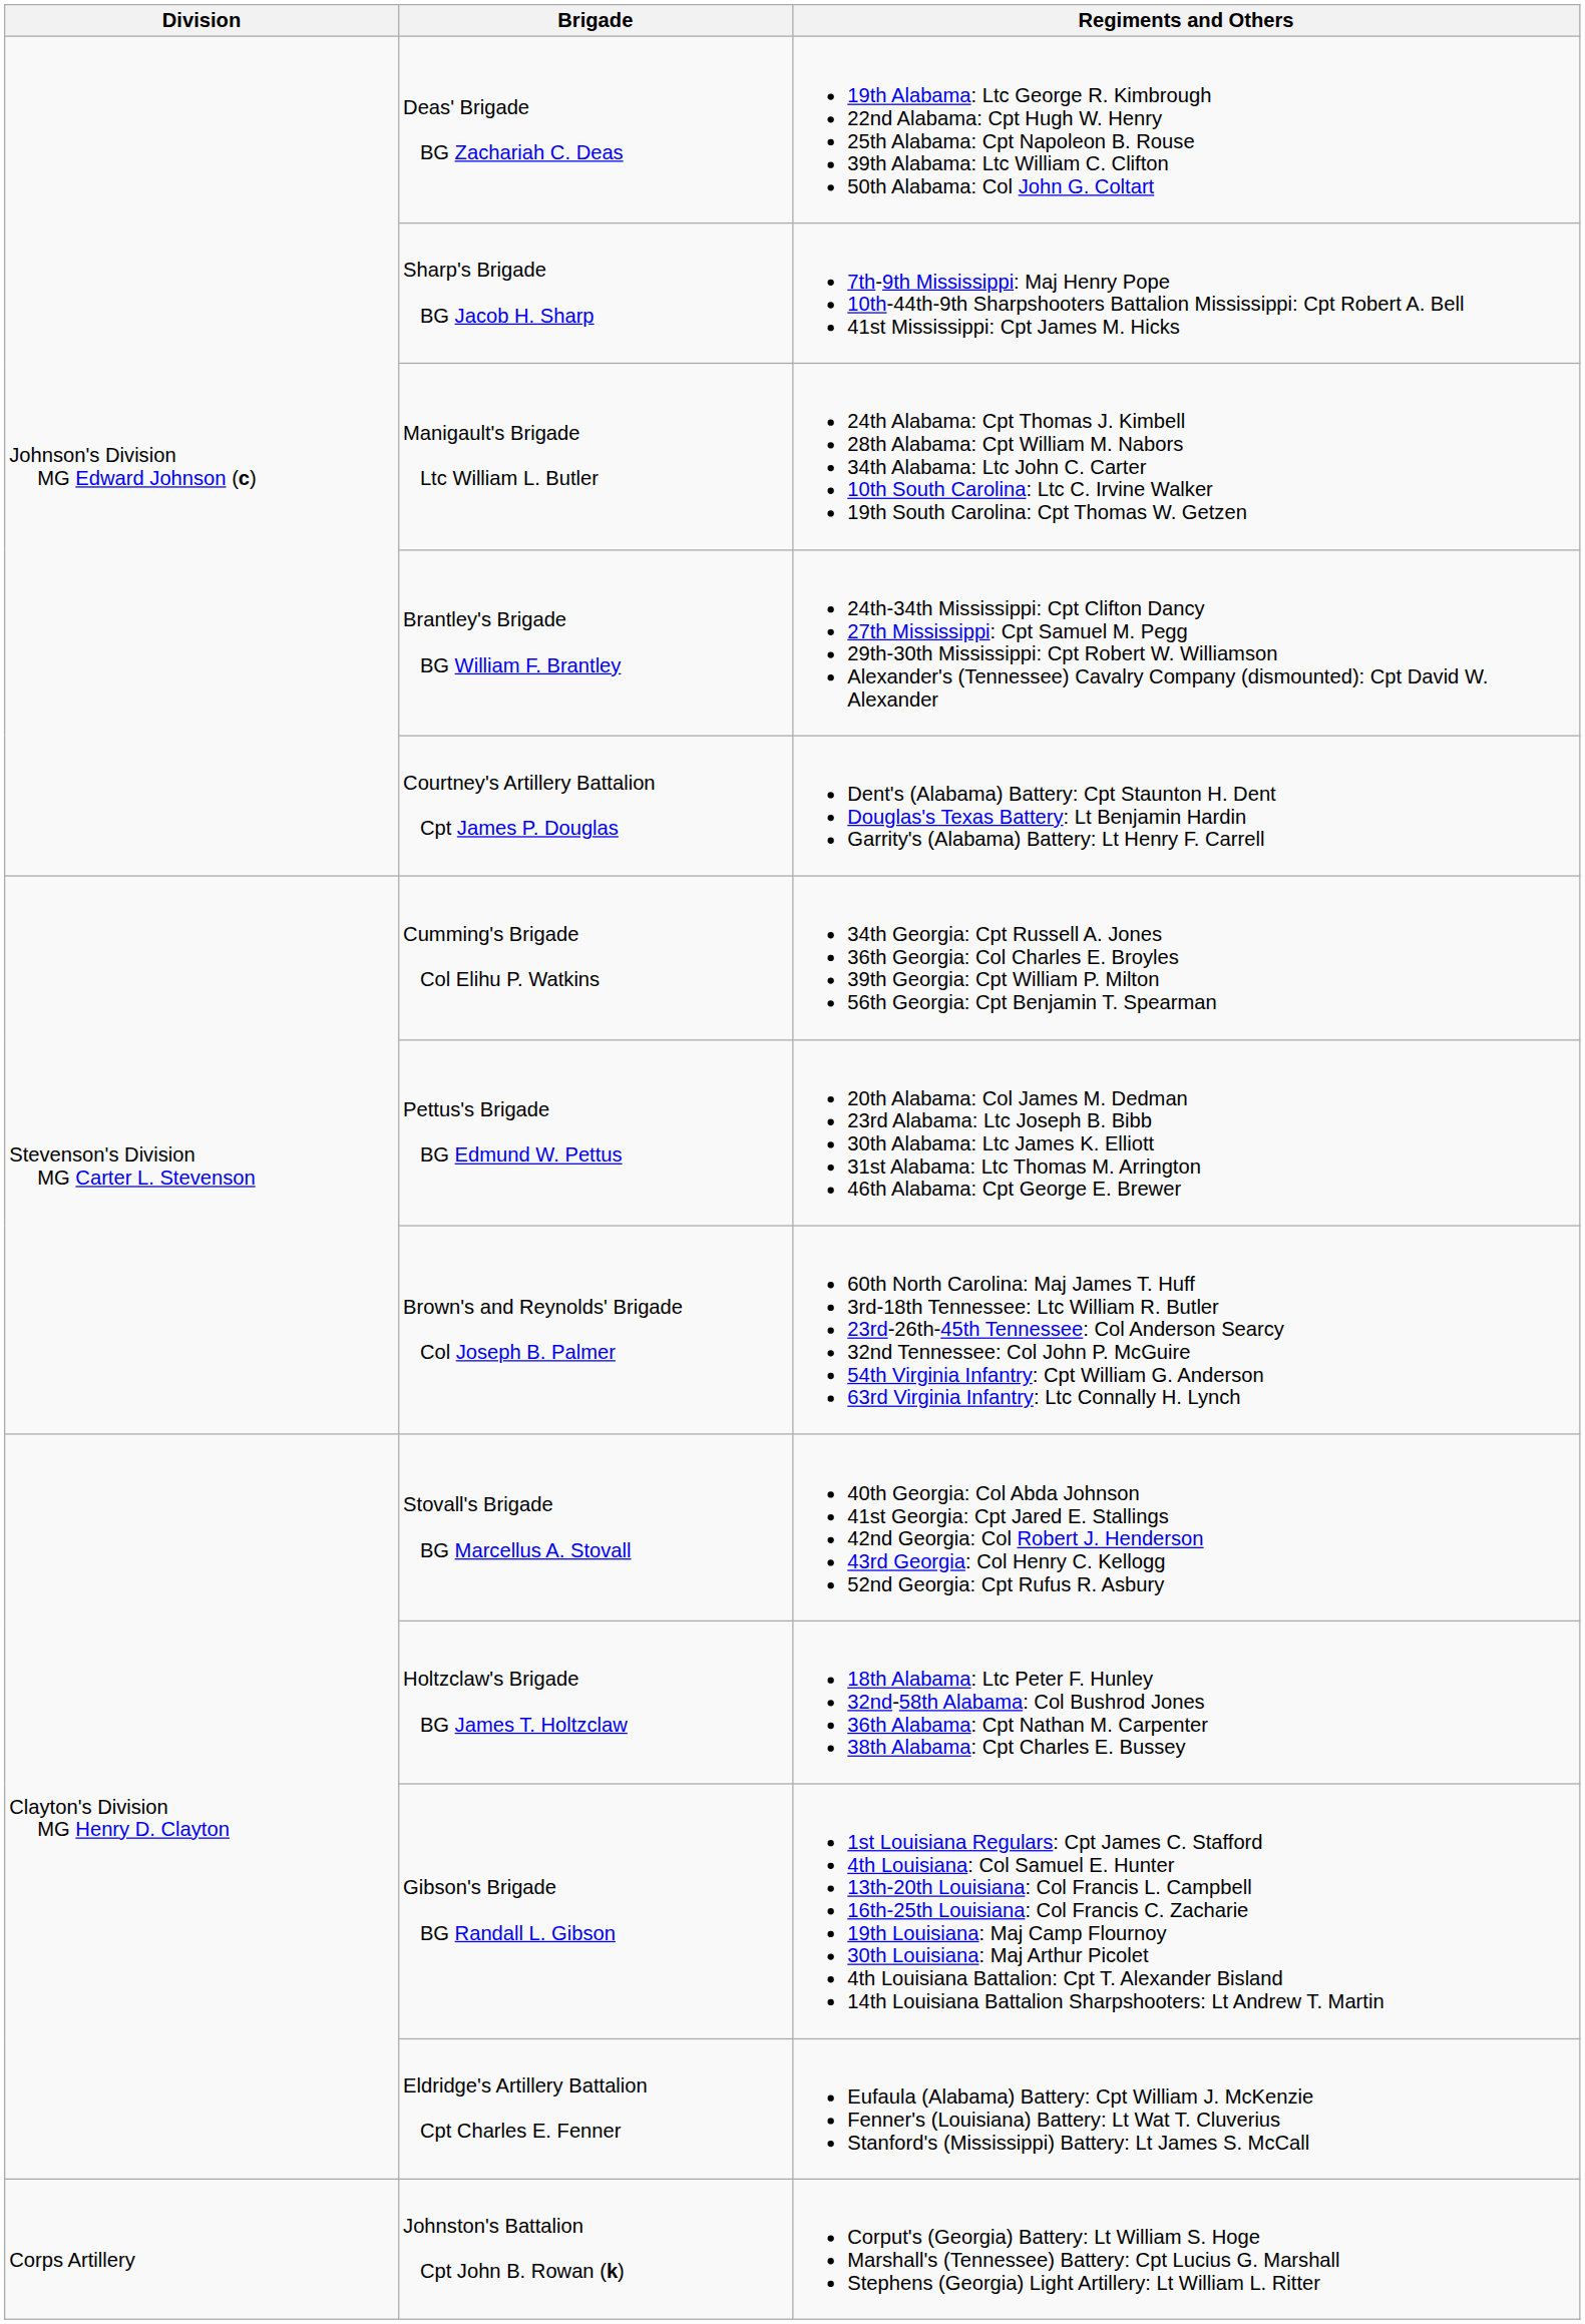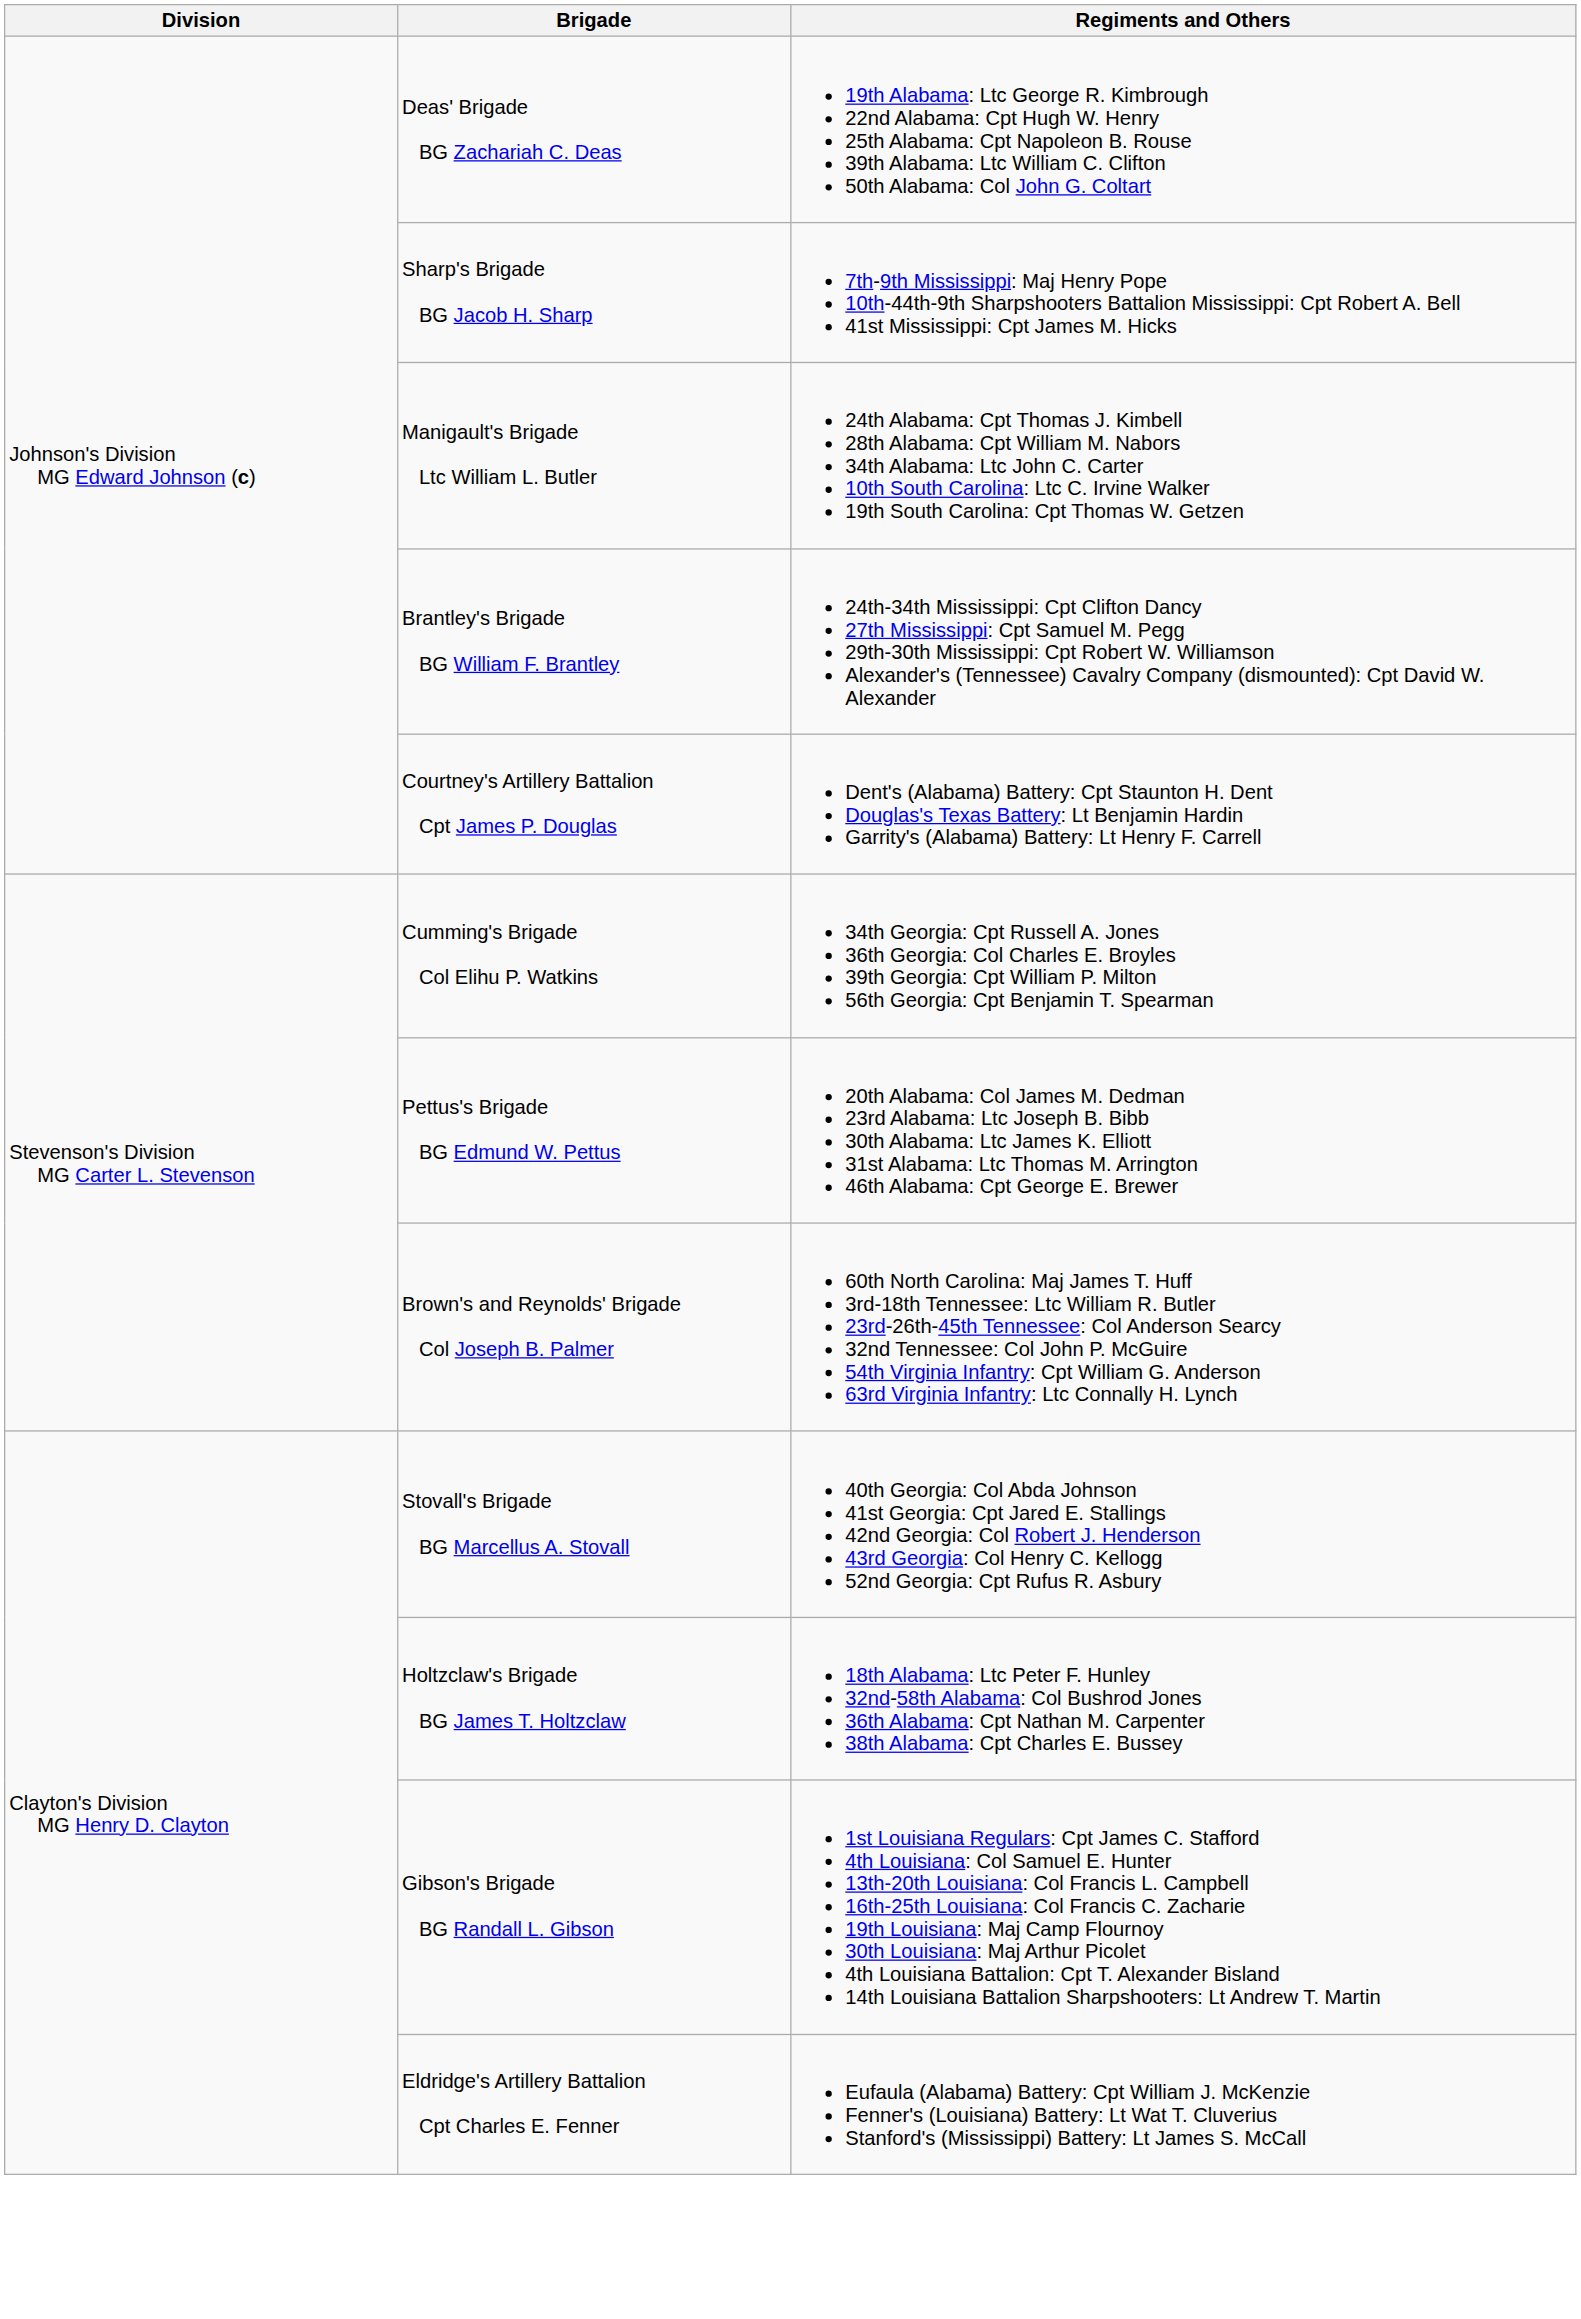- row: Corps Artillery | Johnston's Battalion Cpt John B. Rowan (k) | Corput's (Georgia) Battery: Lt William S. Hoge Marshall's (Tennessee) Battery: Cpt Lucius G. Marshall Stephens (Georgia) Light Artillery: Lt William L. Ritter
